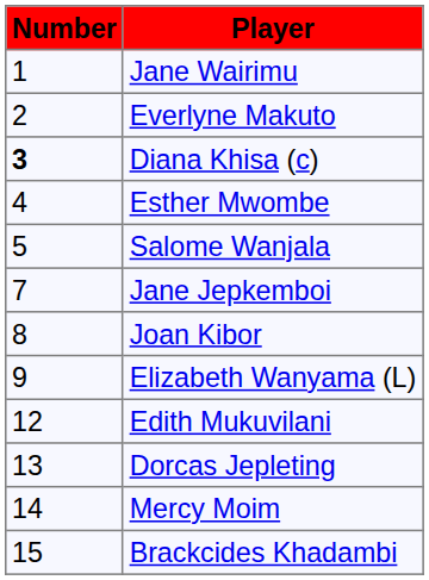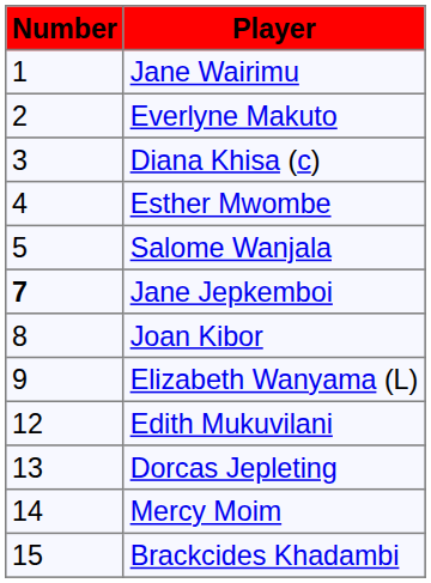Diana Khisa (c) | Number: bold -> normal
Jane Jepkemboi | Number: normal -> bold
